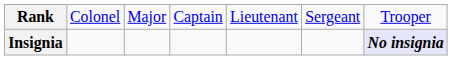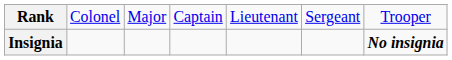Insignia | column 7: lavender background -> no background
